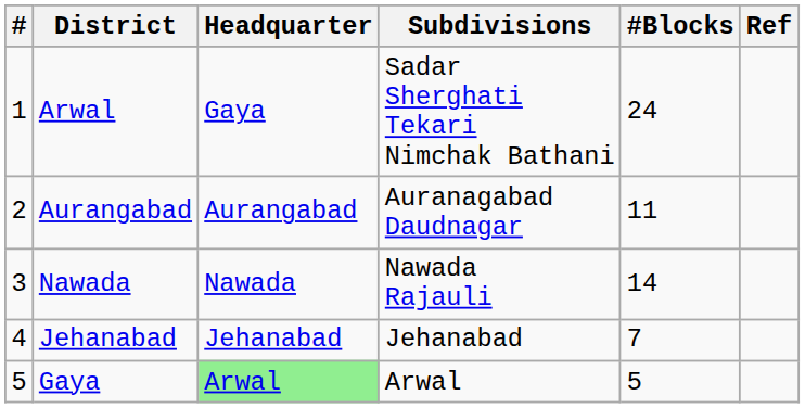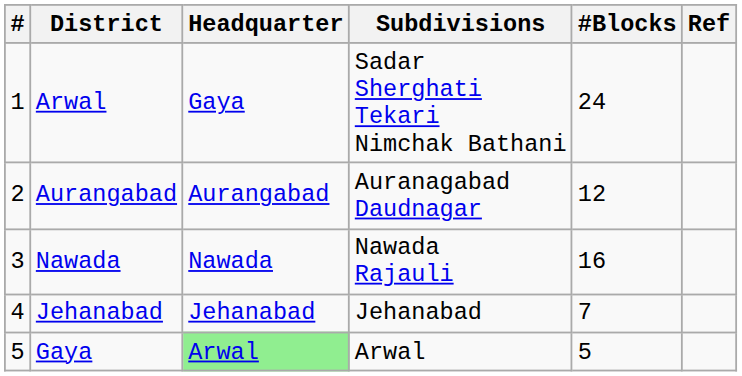row 3 | #Blocks: 11 -> 12
row 4 | #Blocks: 14 -> 16
